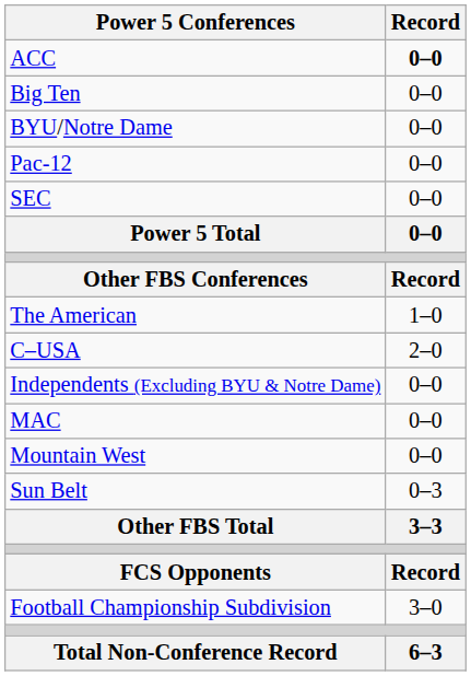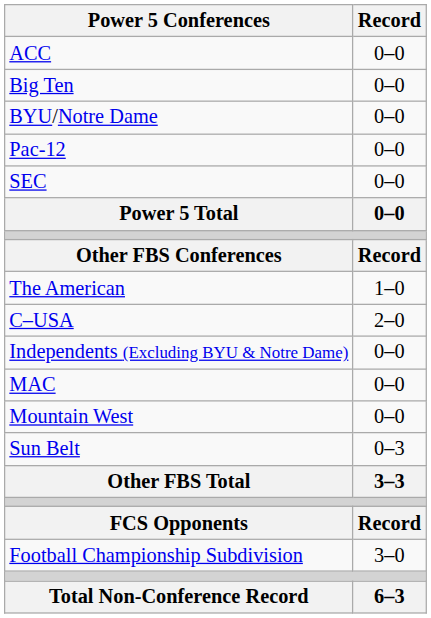ACC | Record: bold -> normal
